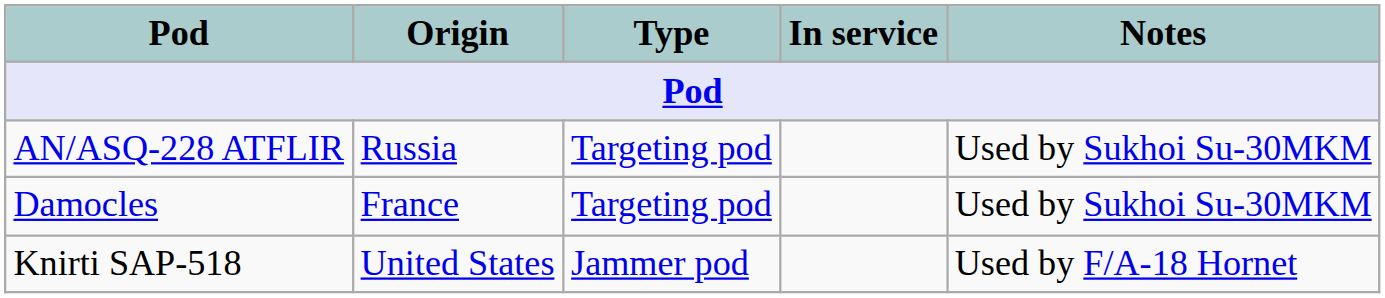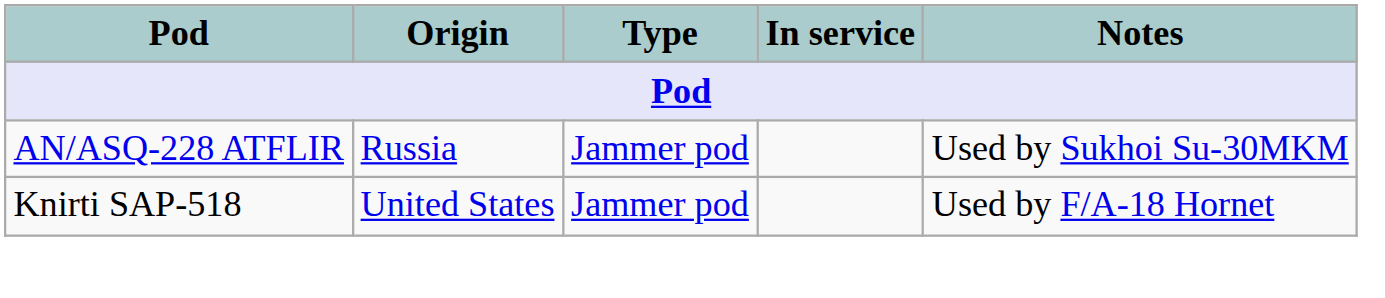AN/ASQ-228 ATFLIR | Type: Targeting pod -> Jammer pod
- row: Damocles | France | Targeting pod | Used by Sukhoi Su-30MKM
